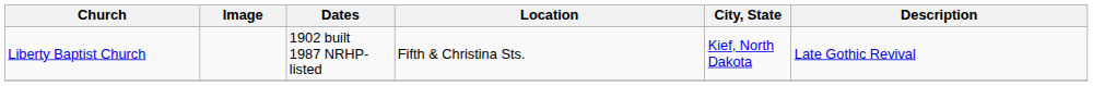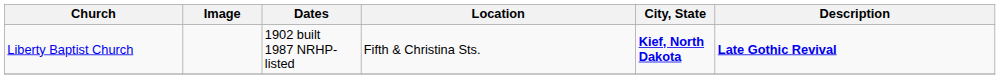Liberty Baptist Church | City, State: normal -> bold
Liberty Baptist Church | Description: normal -> bold
